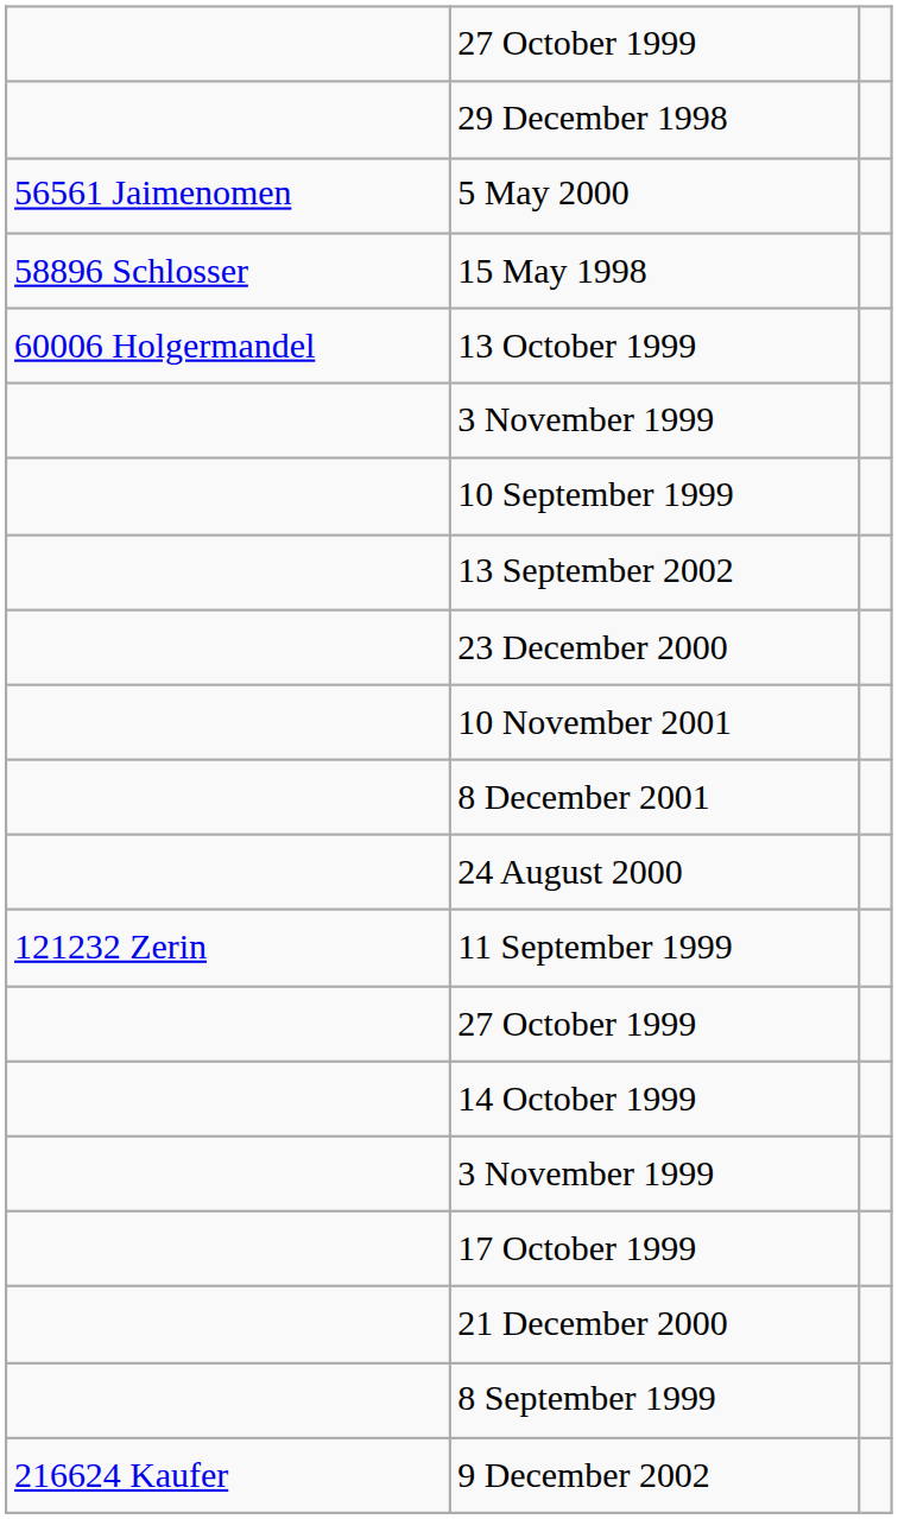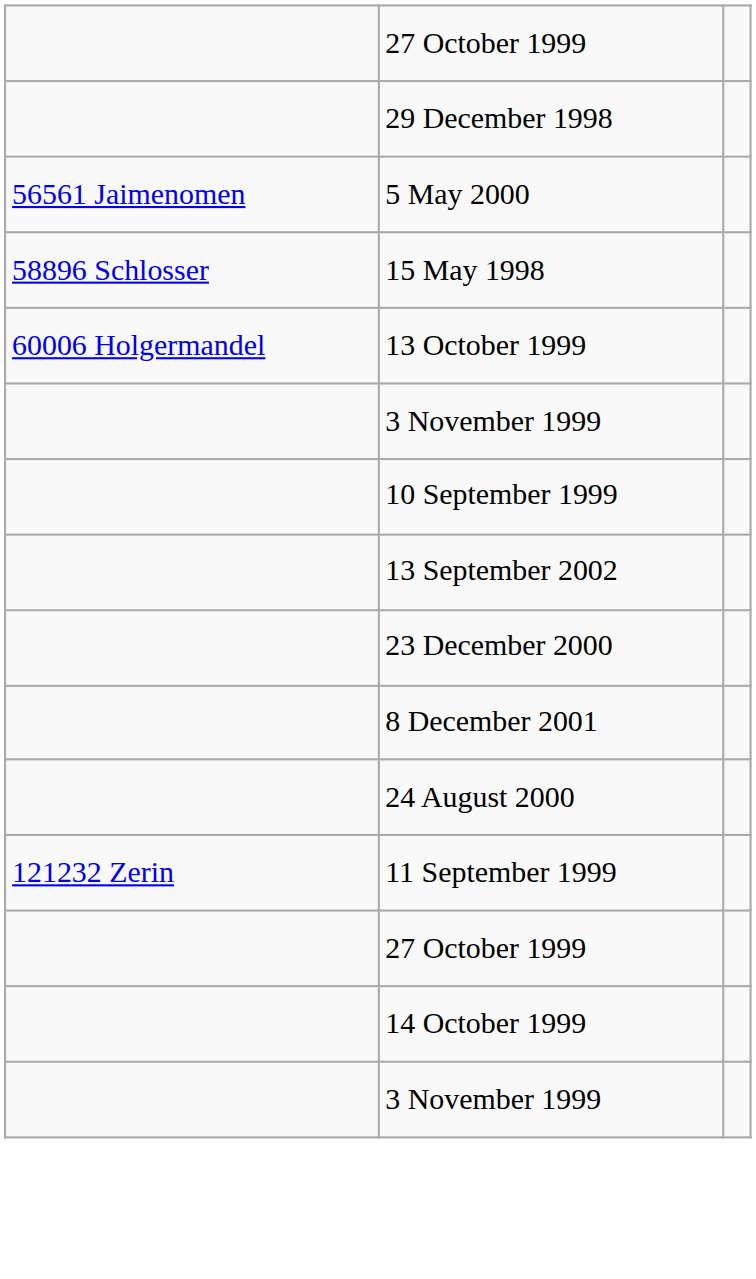- row: 10 November 2001
- row: 17 October 1999
- row: 21 December 2000
- row: 8 September 1999
- row: 216624 Kaufer | 9 December 2002
